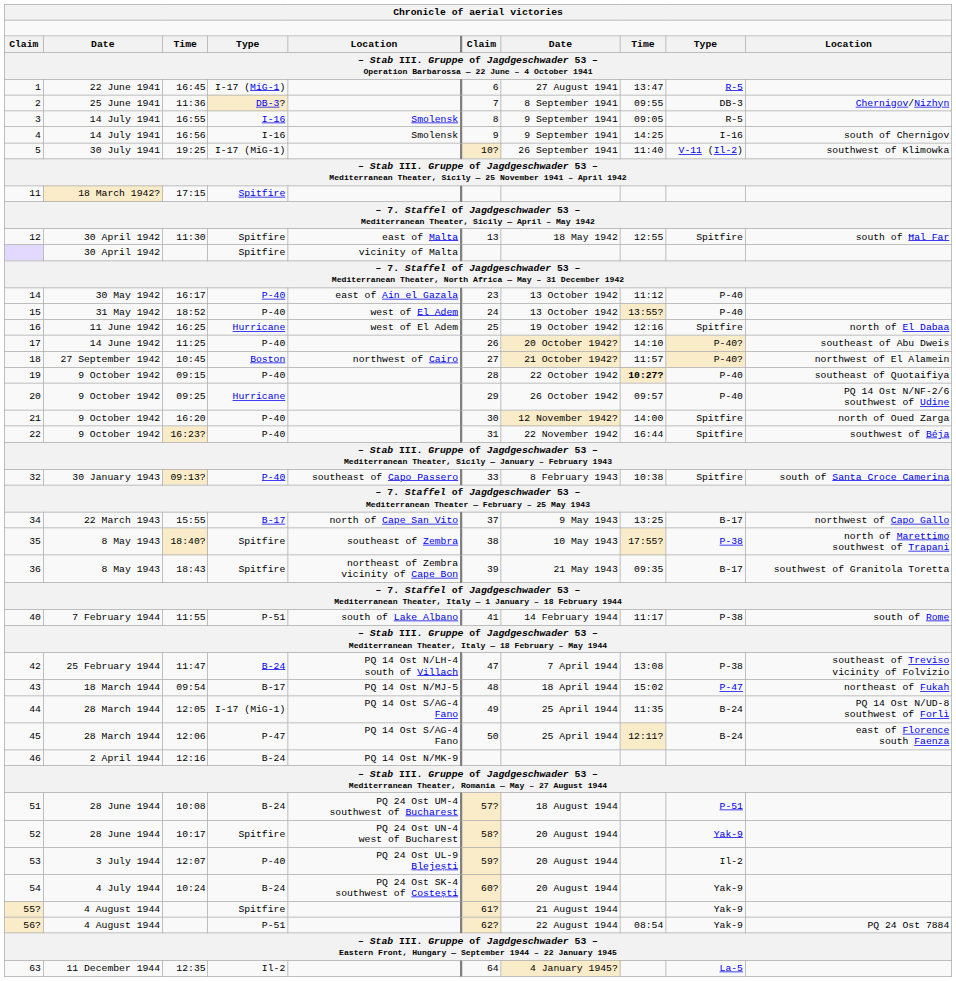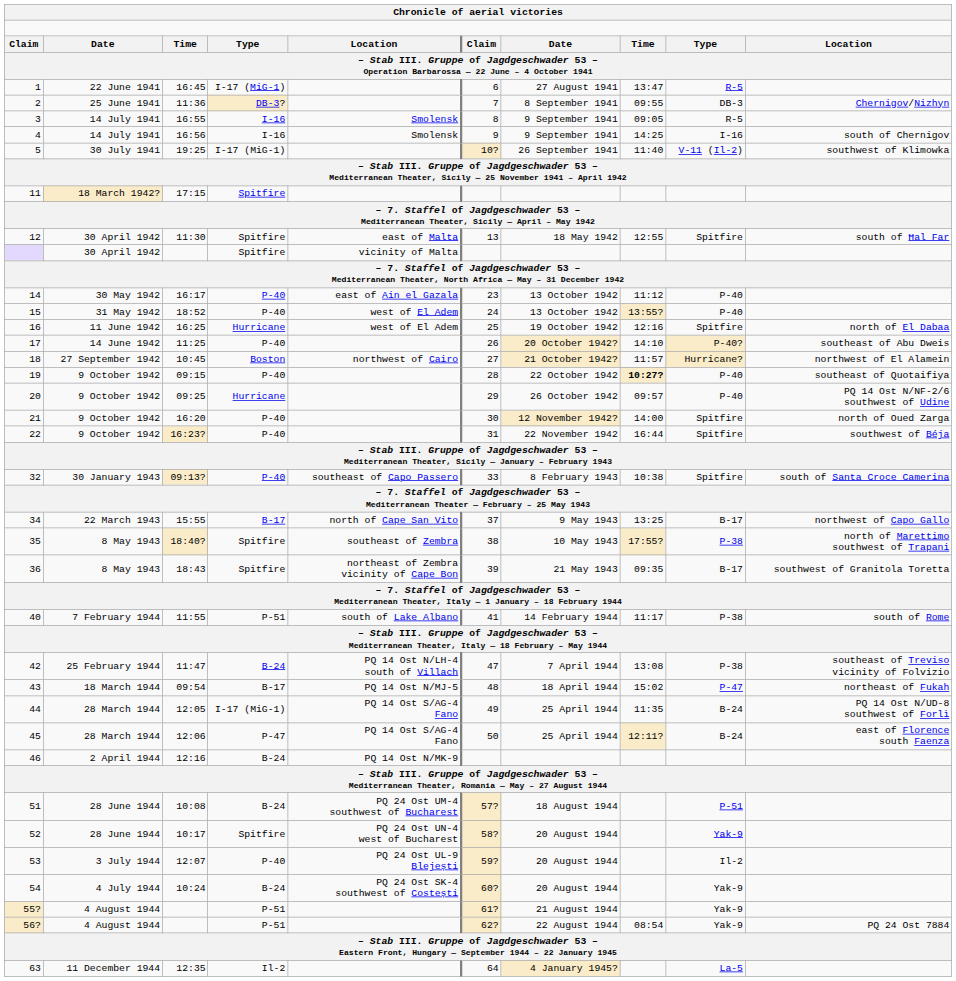18 | column 9: P-40? -> Hurricane?
55? | column 4: Spitfire -> P-51
